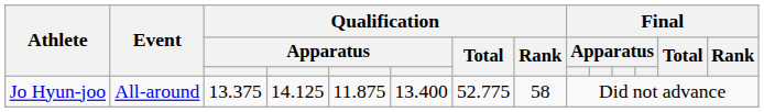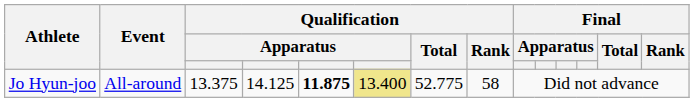row 4 | column 5: normal -> bold
row 4 | column 6: no background -> khaki background
